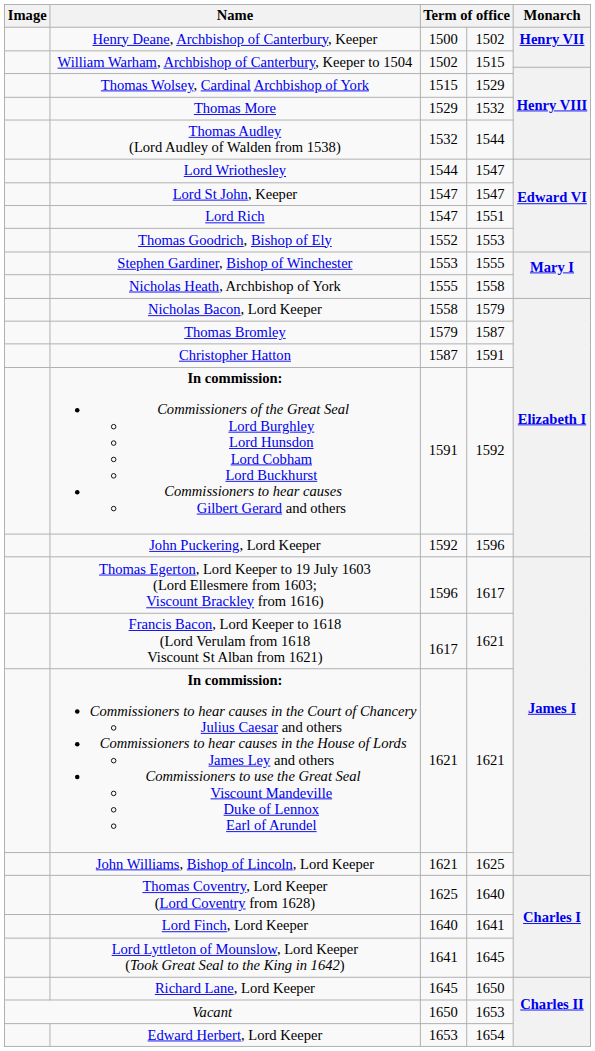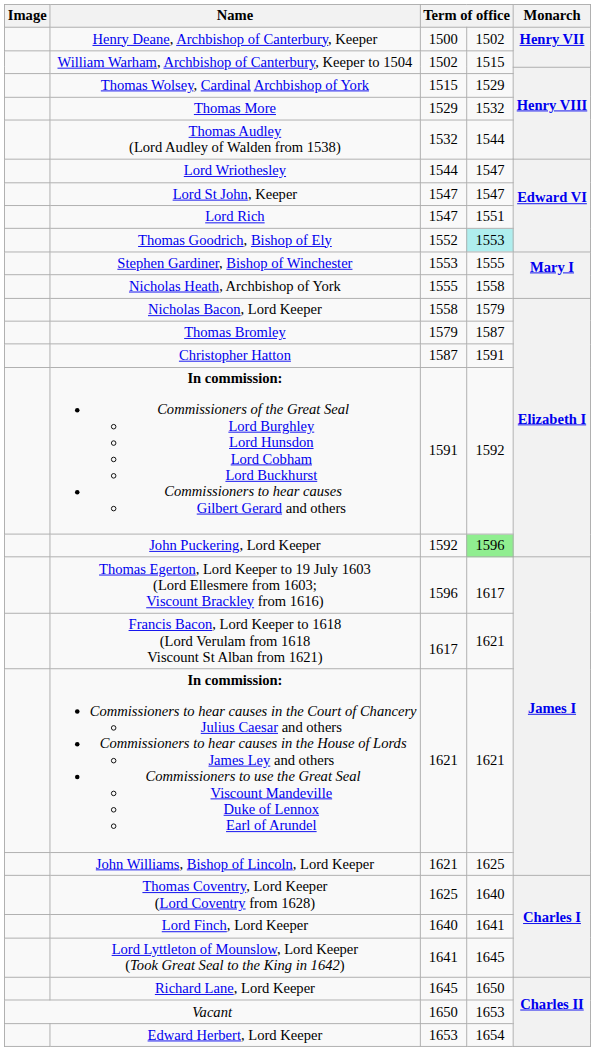Thomas Goodrich, Bishop of Ely | column 4: no background -> paleturquoise background
John Puckering, Lord Keeper | column 4: no background -> lightgreen background
